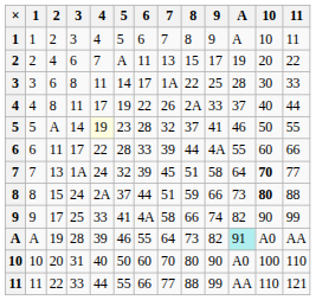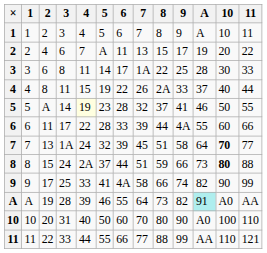row 5 | 4: 17 -> 15
